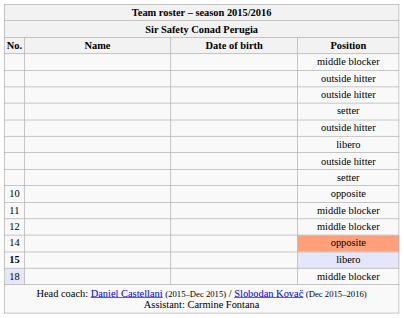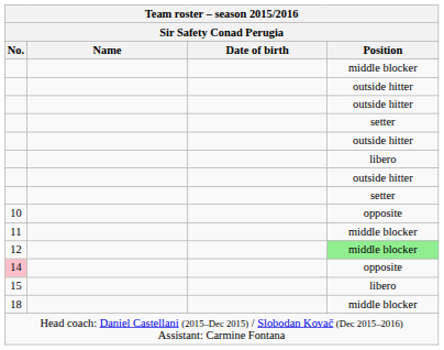12 | Position: no background -> lightgreen background
14 | No.: no background -> pink background
14 | Position: lightsalmon background -> no background
15 | No.: bold -> normal
15 | Position: lavender background -> no background
18 | No.: lavender background -> no background
